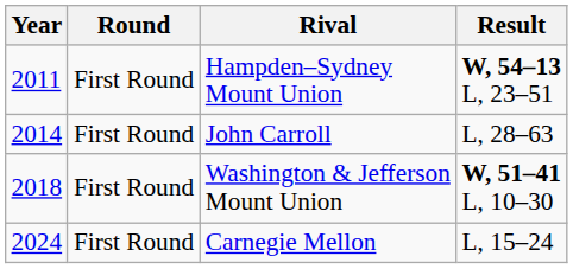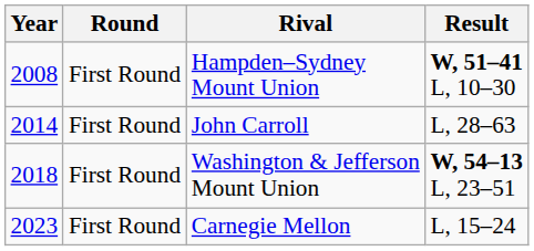Hampden–Sydney Mount Union | Year: 2011 -> 2008
Hampden–Sydney Mount Union | Result: W, 54–13 L, 23–51 -> W, 51–41 L, 10–30
Washington & Jefferson Mount Union | Result: W, 51–41 L, 10–30 -> W, 54–13 L, 23–51
Carnegie Mellon | Year: 2024 -> 2023
